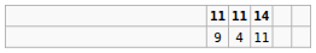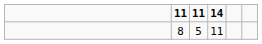row 2 | column 2: 9 -> 8
row 2 | column 3: 4 -> 5
